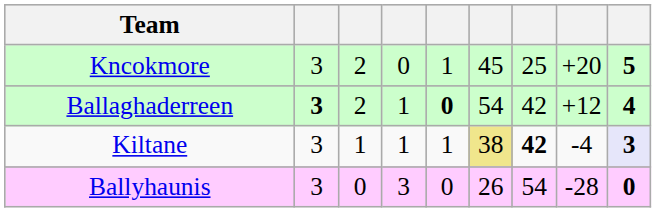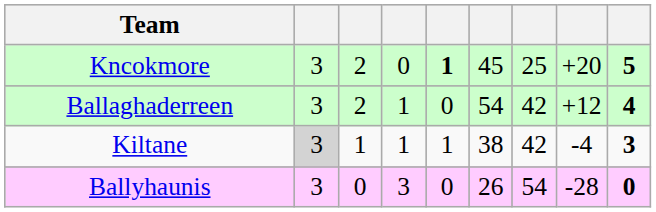Kncokmore | column 5: normal -> bold
Ballaghaderreen | column 2: bold -> normal
Ballaghaderreen | column 5: bold -> normal
Kiltane | column 2: no background -> lightgrey background
Kiltane | column 6: khaki background -> no background
Kiltane | column 7: bold -> normal
Kiltane | column 9: lavender background -> no background
